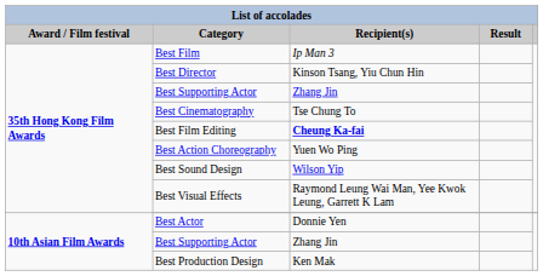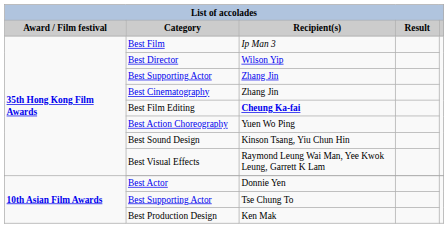Best Director | Recipient(s): Kinson Tsang, Yiu Chun Hin -> Wilson Yip
Best Cinematography | Recipient(s): Tse Chung To -> Zhang Jin
Best Sound Design | Recipient(s): Wilson Yip -> Kinson Tsang, Yiu Chun Hin
10th Asian Film Awards / Best Supporting Actor | Recipient(s): Zhang Jin -> Tse Chung To
